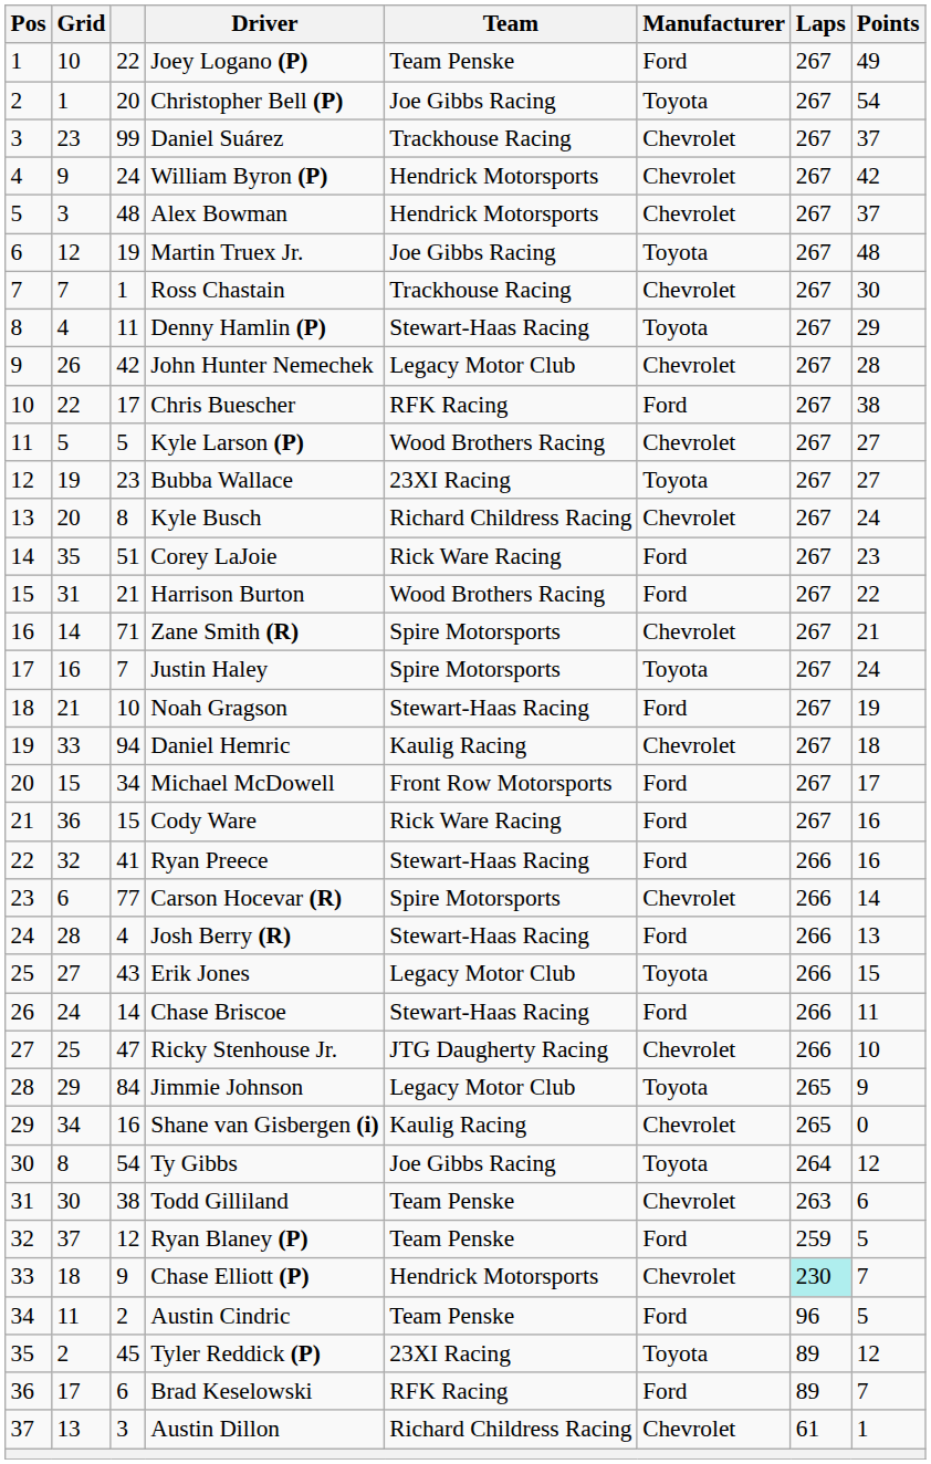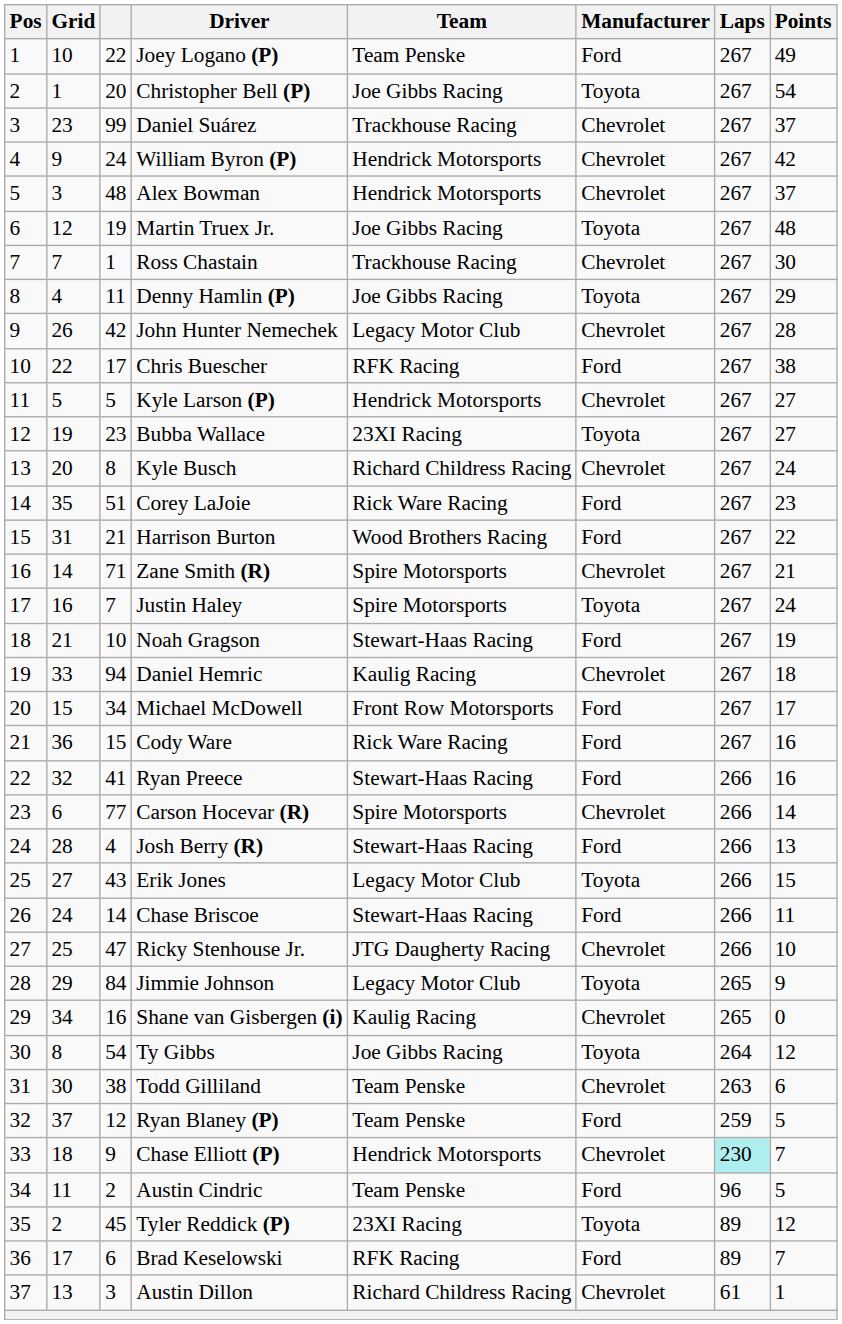Denny Hamlin (P) | Team: Stewart-Haas Racing -> Joe Gibbs Racing
Kyle Larson (P) | Team: Wood Brothers Racing -> Hendrick Motorsports
